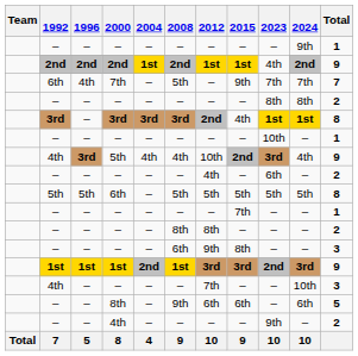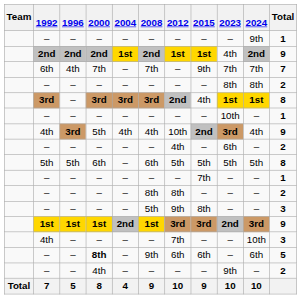row 4 | 2008: 5th -> 7th
row 10 | 2008: 5th -> 6th
row 13 | 2008: 6th -> 5th
row 16 | 2000: normal -> bold
